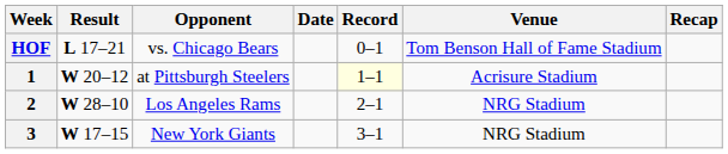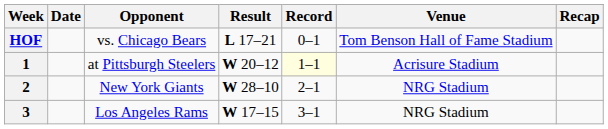columns swapped: Date <-> Result
2 | Opponent: Los Angeles Rams -> New York Giants
3 | Opponent: New York Giants -> Los Angeles Rams
